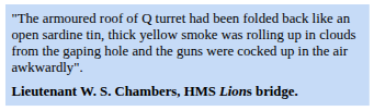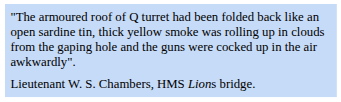row 2 | column 1: bold -> normal
